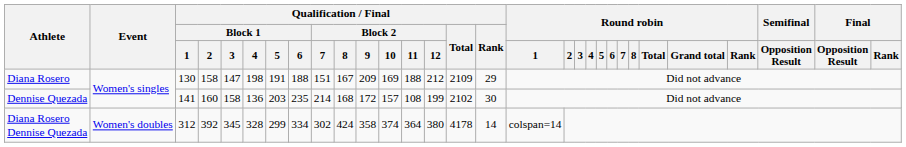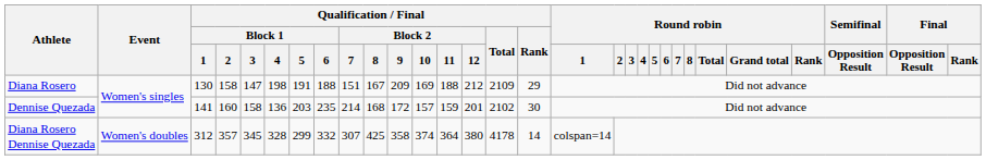Dennise Quezada | Qualification / Final / Block 2 / 11: 108 -> 159
Dennise Quezada | Qualification / Final / Block 2 / 12: 199 -> 201
Diana Rosero Dennise Quezada | Qualification / Final / Block 1 / 2: 392 -> 357
Diana Rosero Dennise Quezada | Qualification / Final / Block 1 / 6: 334 -> 332
Diana Rosero Dennise Quezada | Qualification / Final / Block 2 / 7: 302 -> 307
Diana Rosero Dennise Quezada | Qualification / Final / Block 2 / 8: 424 -> 425
